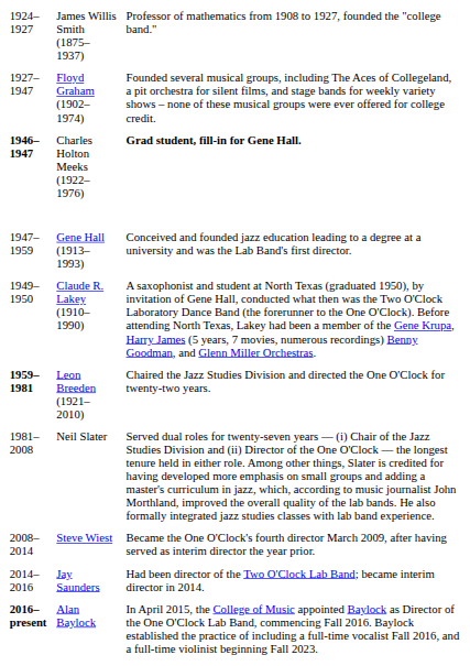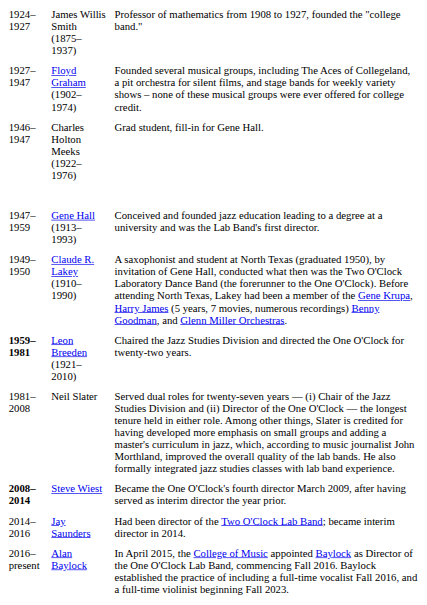Charles Holton Meeks (1922–1976) | column 1: bold -> normal
Charles Holton Meeks (1922–1976) | column 3: bold -> normal
Steve Wiest | column 1: normal -> bold
Alan Baylock | column 1: bold -> normal
